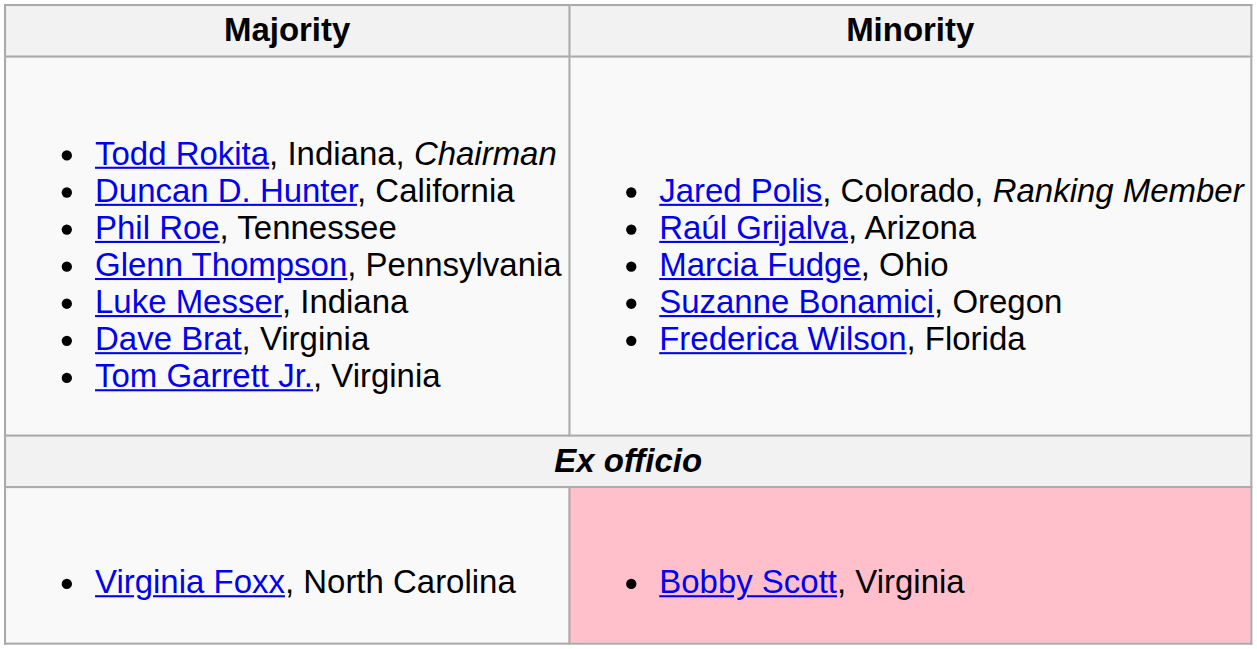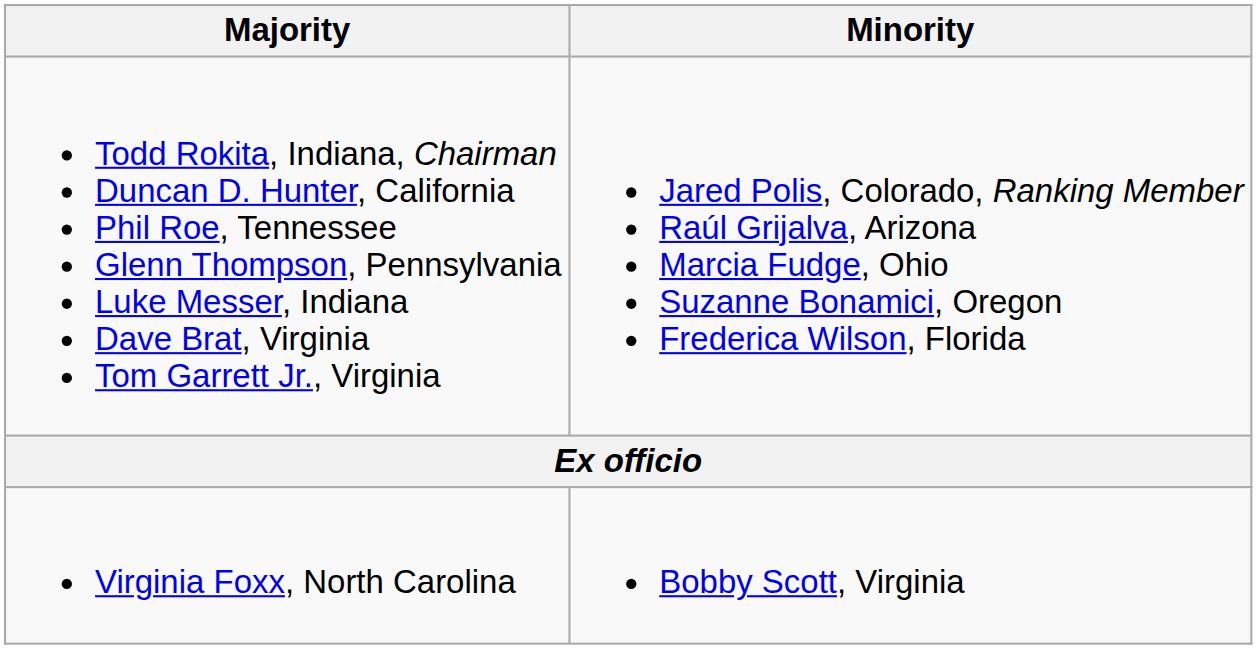Virginia Foxx, North Carolina | Minority: pink background -> no background
